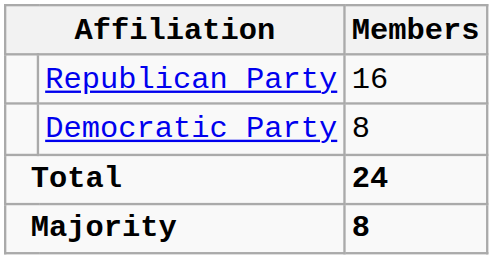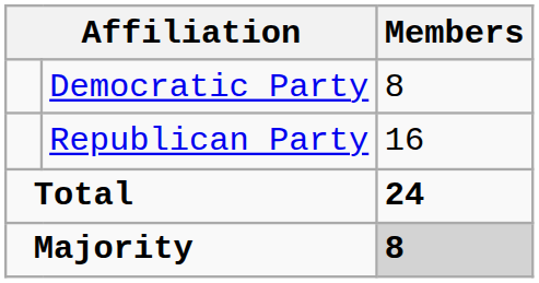rows swapped: Republican Party <-> Democratic Party
Majority | Members: no background -> lightgrey background
